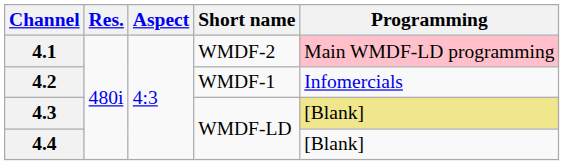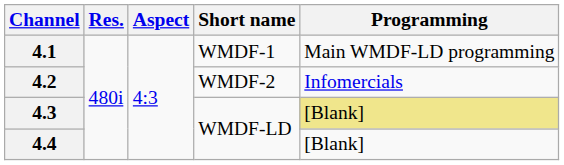4.1 | Short name: WMDF-2 -> WMDF-1
4.1 | Programming: pink background -> no background
4.2 | Short name: WMDF-1 -> WMDF-2
